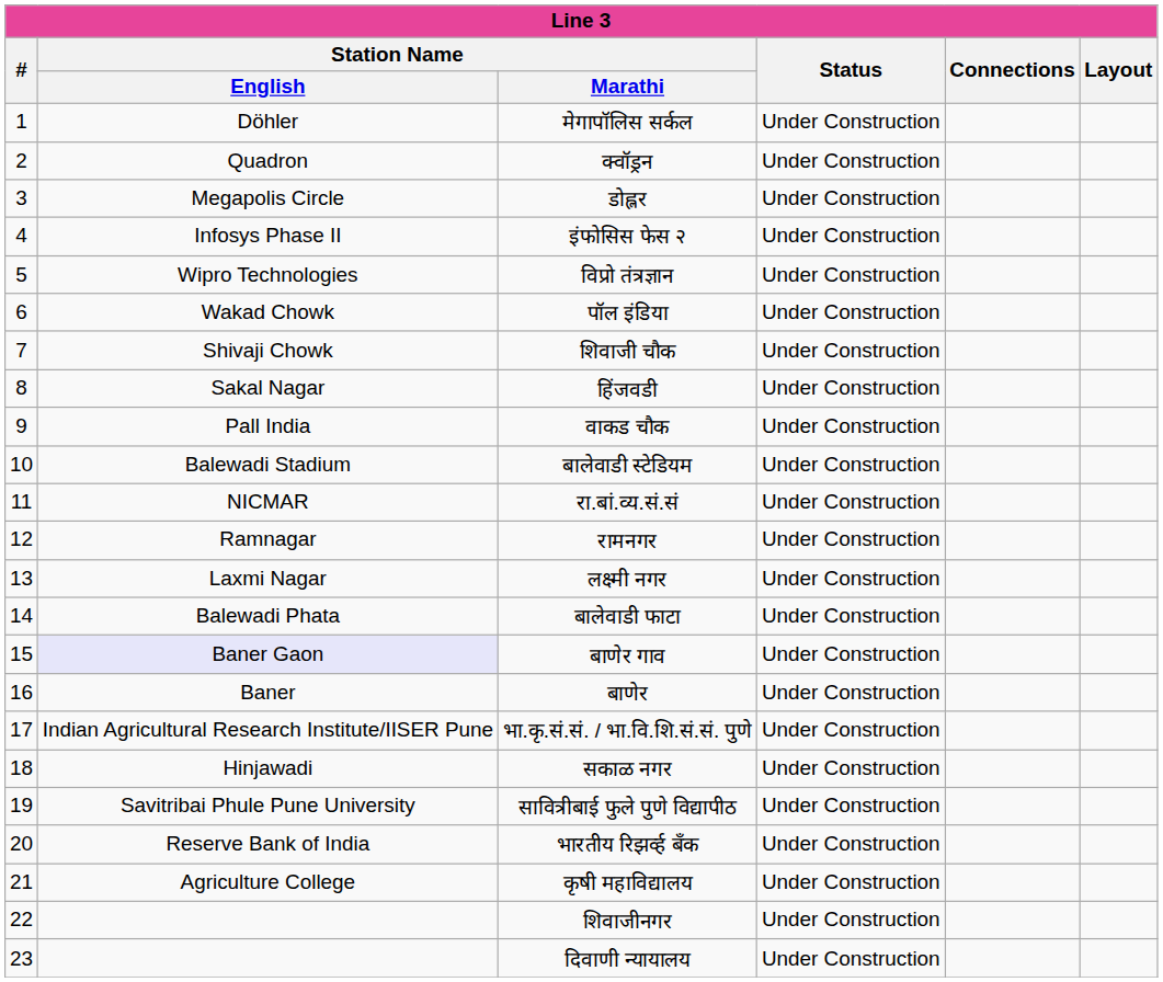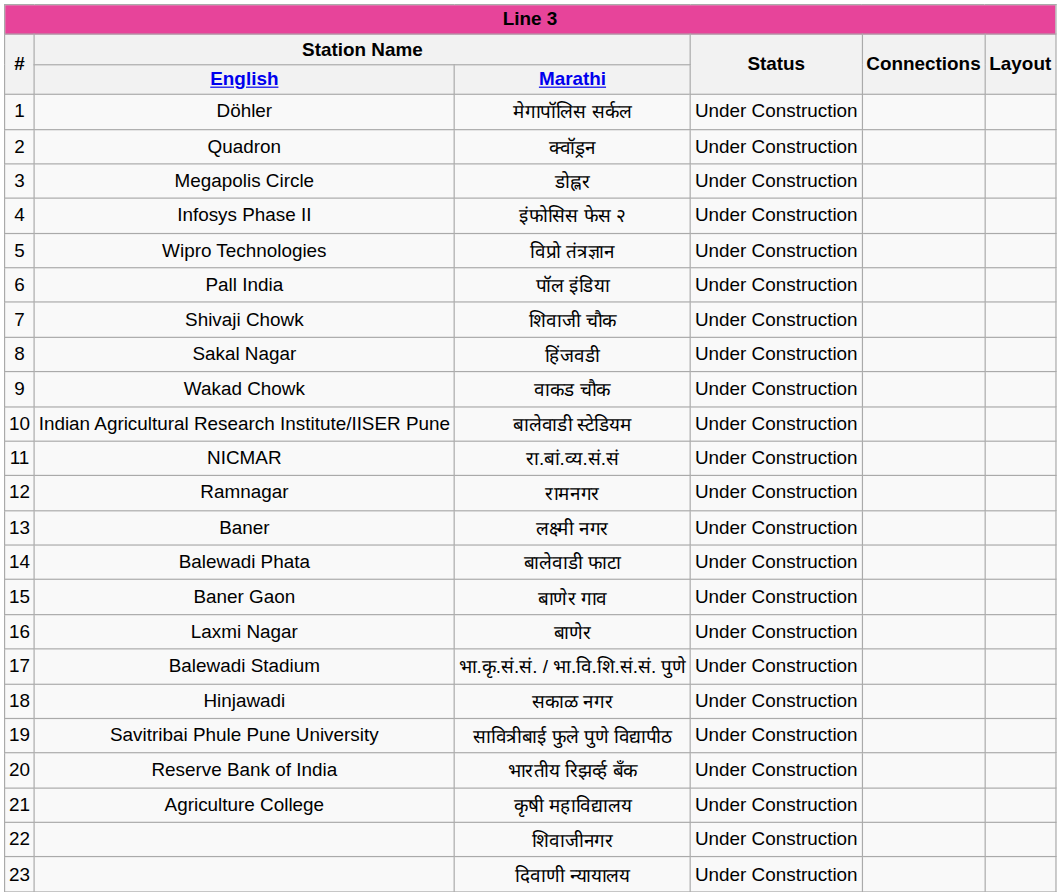पॉल इंडिया | Station Name / English: Wakad Chowk -> Pall India
वाकड चौक | Station Name / English: Pall India -> Wakad Chowk
बालेवाडी स्टेडियम | Station Name / English: Balewadi Stadium -> Indian Agricultural Research Institute/IISER Pune
लक्ष्मी नगर | Station Name / English: Laxmi Nagar -> Baner
बाणेर गाव | Station Name / English: lavender background -> no background
बाणेर | Station Name / English: Baner -> Laxmi Nagar
भा.कृ.सं.सं. / भा.वि.शि.सं.सं. पुणे | Station Name / English: Indian Agricultural Research Institute/IISER Pune -> Balewadi Stadium
